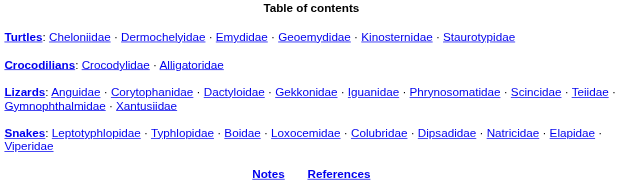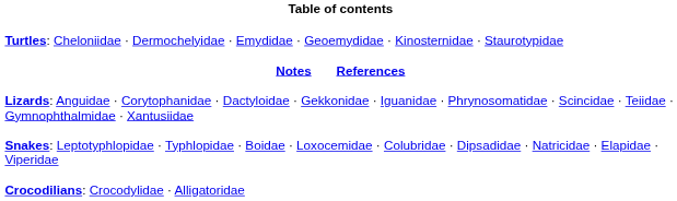row 3 | column 1: Crocodilians: Crocodylidae · Alligatoridae -> Notes References
row 6 | column 1: Notes References -> Crocodilians: Crocodylidae · Alligatoridae
